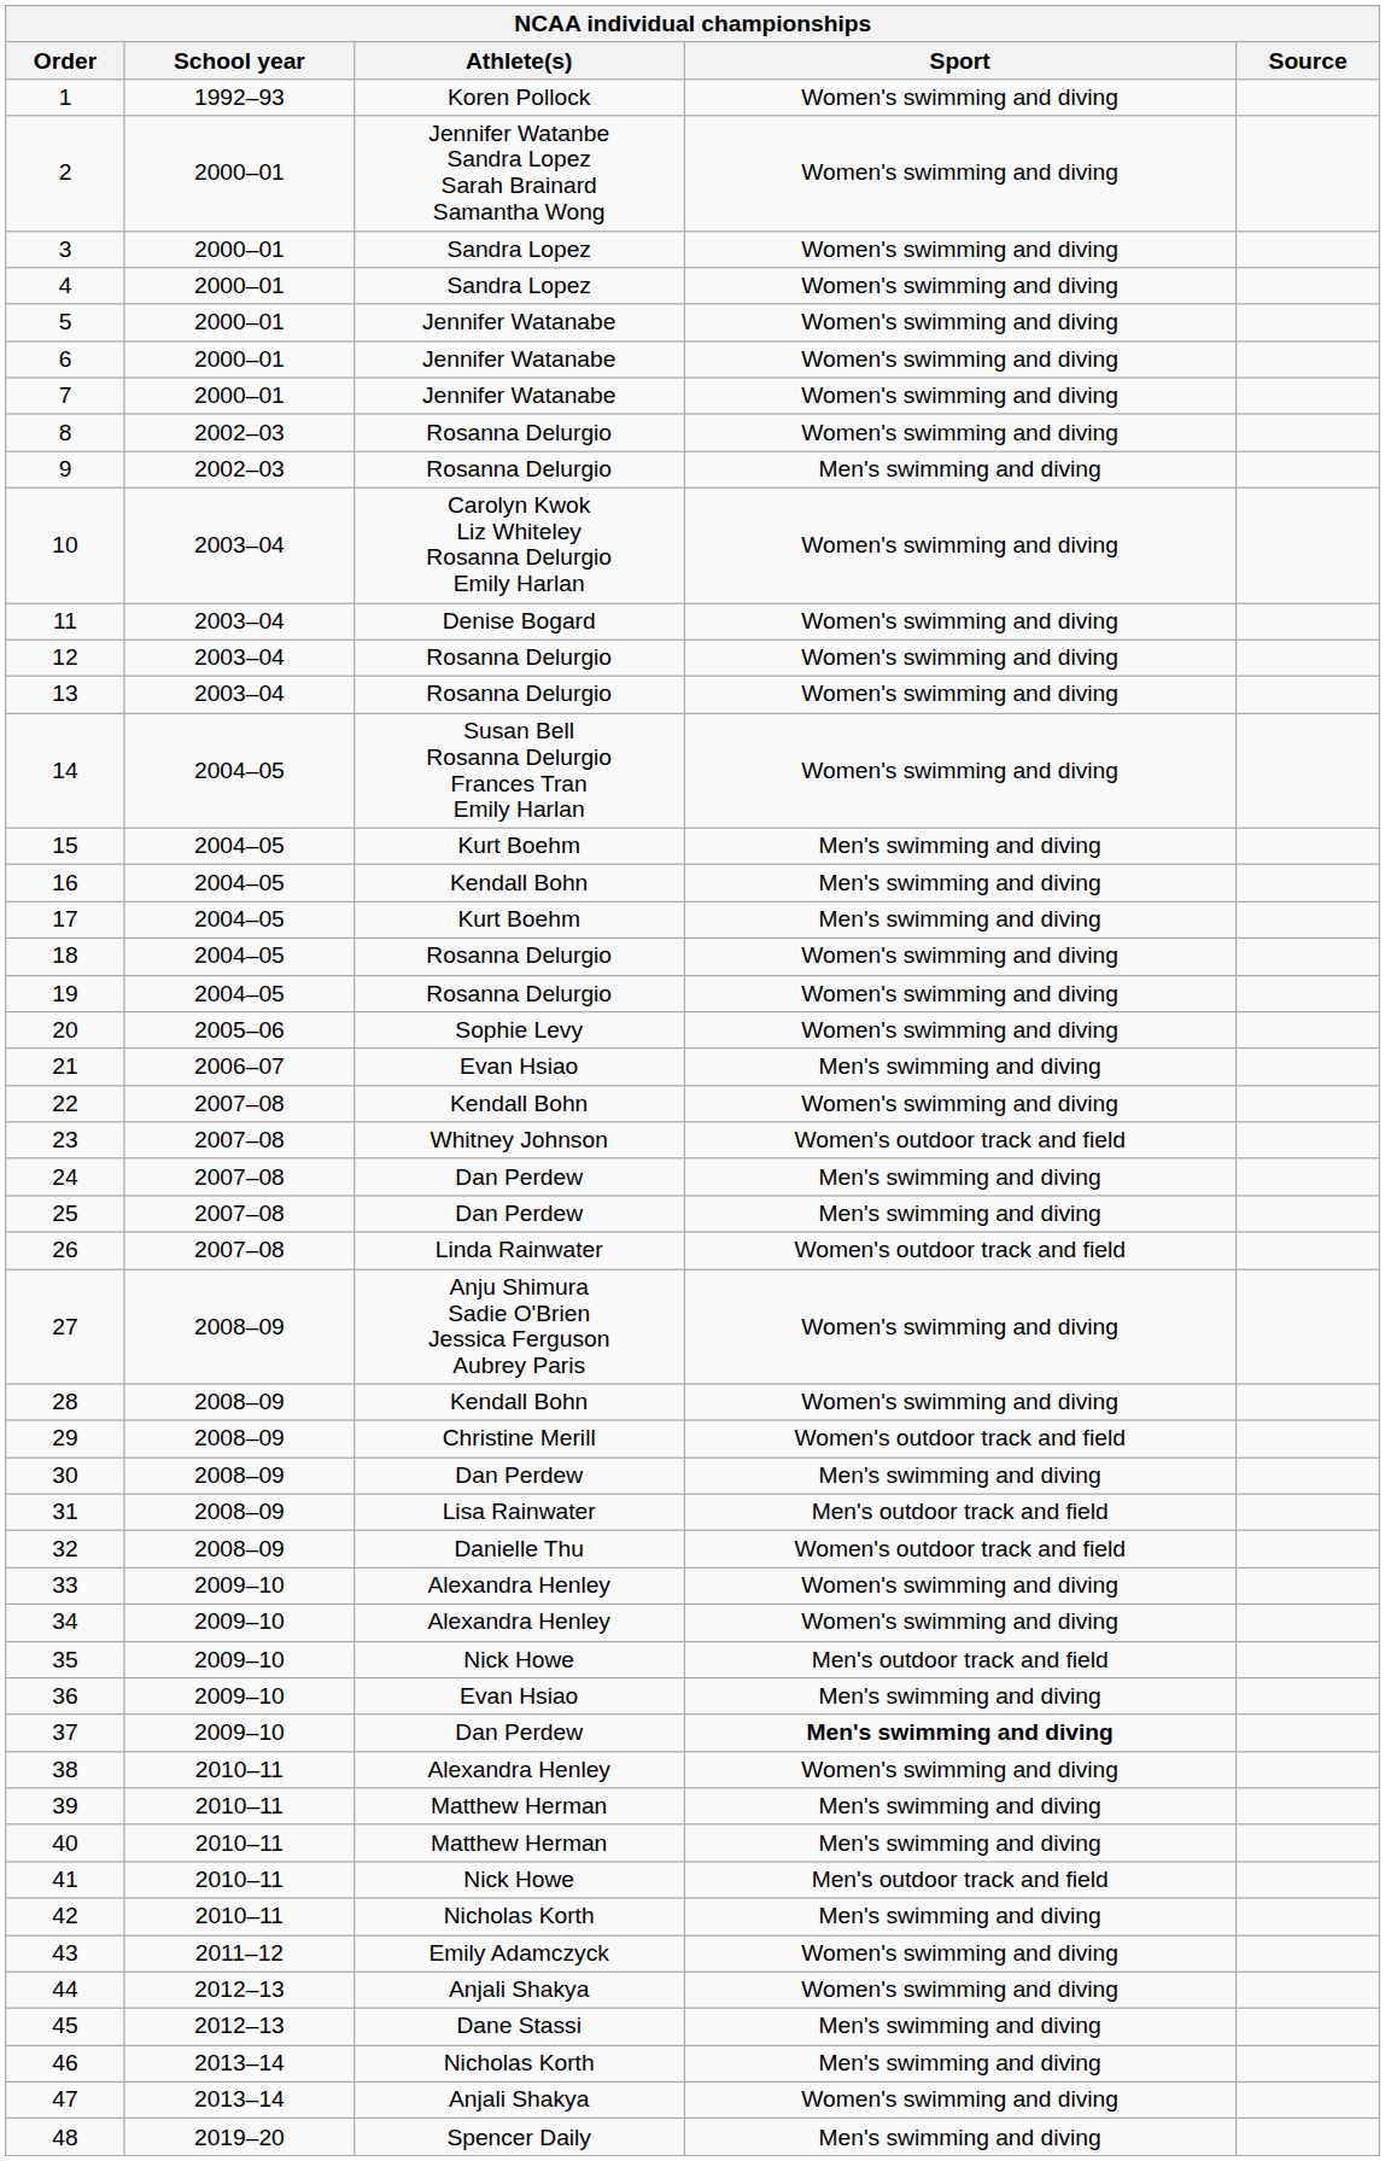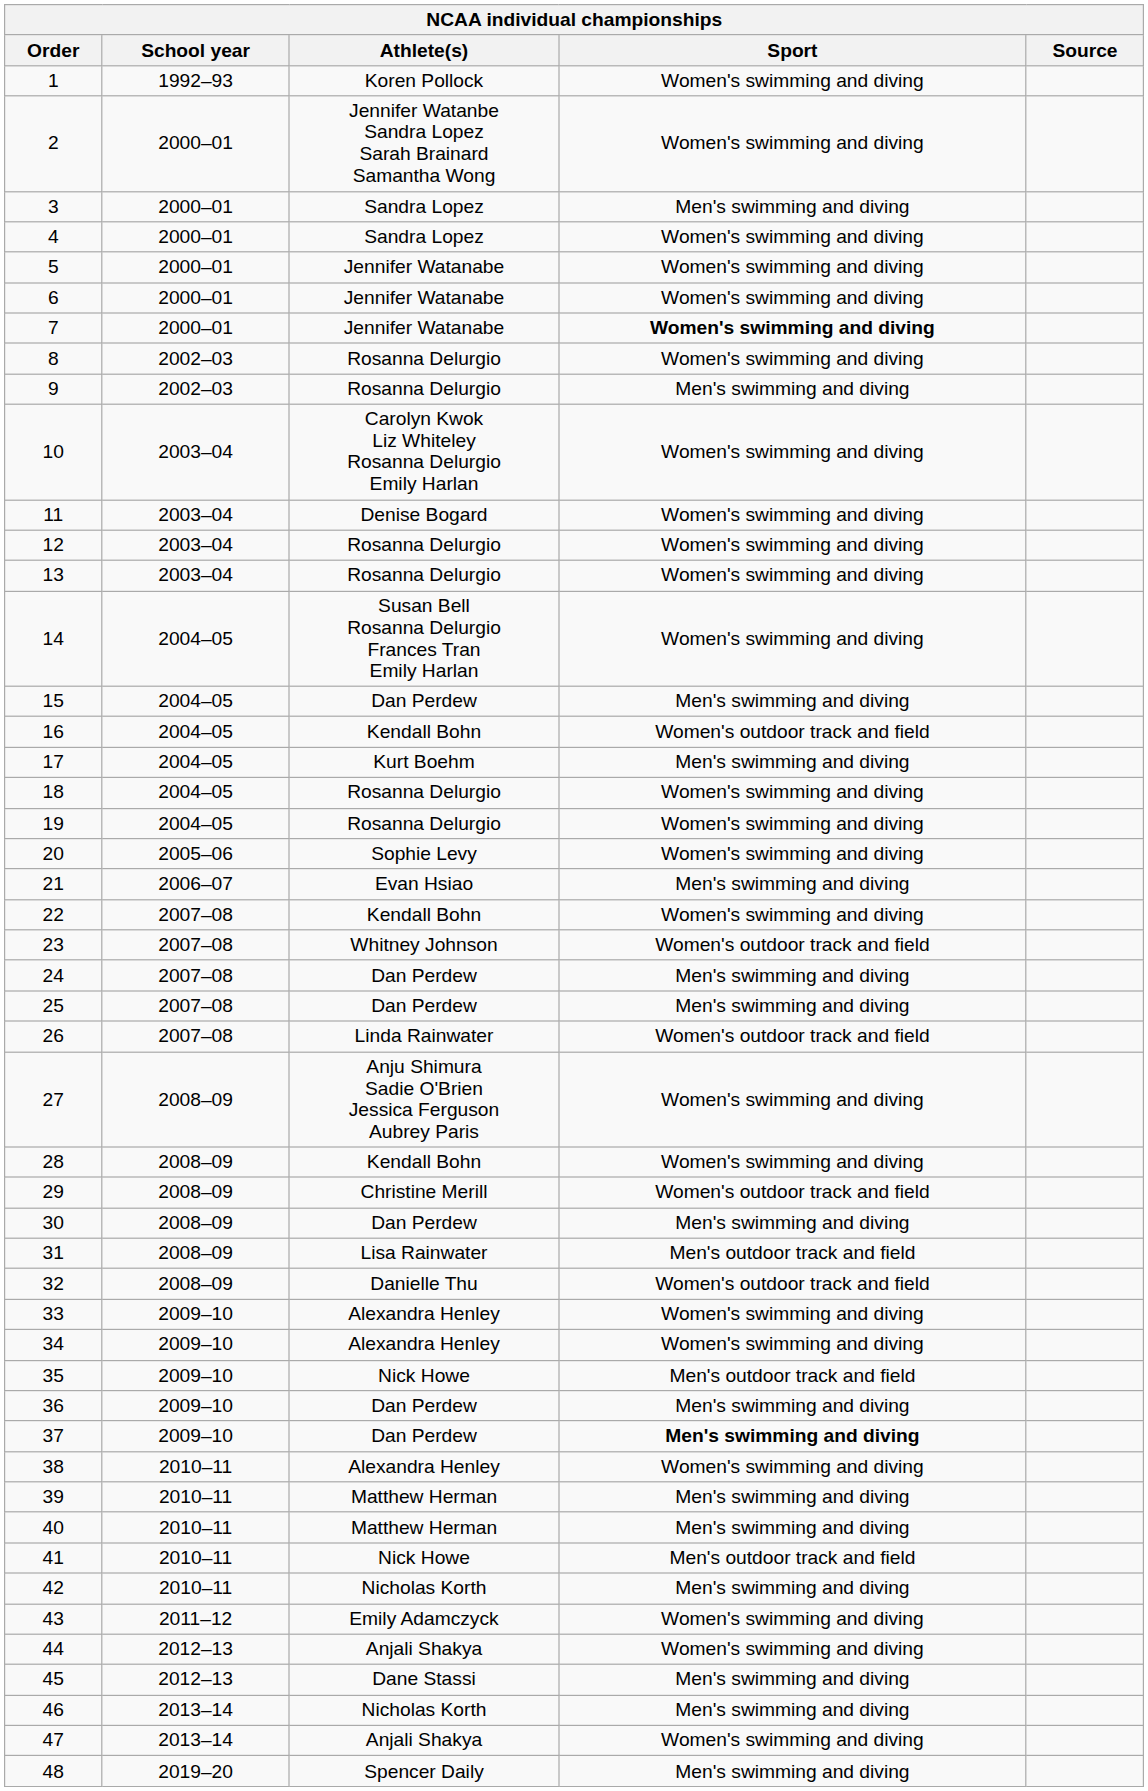3 | Sport: Women's swimming and diving -> Men's swimming and diving
7 | Sport: normal -> bold
15 | Athlete(s): Kurt Boehm -> Dan Perdew
16 | Sport: Men's swimming and diving -> Women's outdoor track and field
36 | Athlete(s): Evan Hsiao -> Dan Perdew
